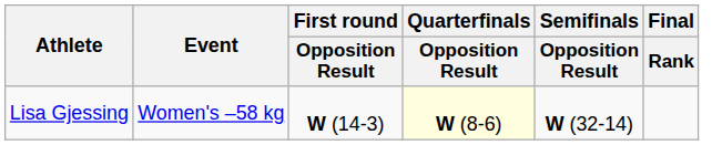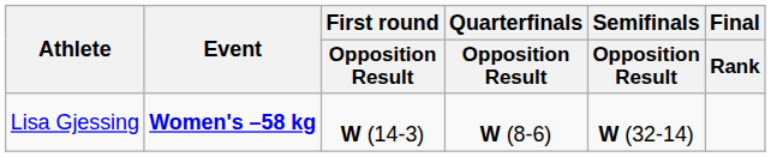Lisa Gjessing | Event: normal -> bold
Lisa Gjessing | Quarterfinals / Opposition Result: lightyellow background -> no background
